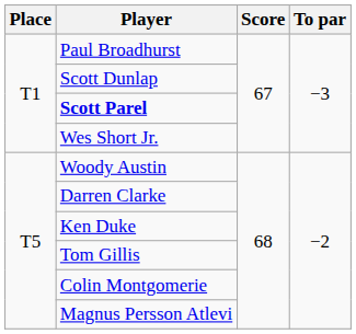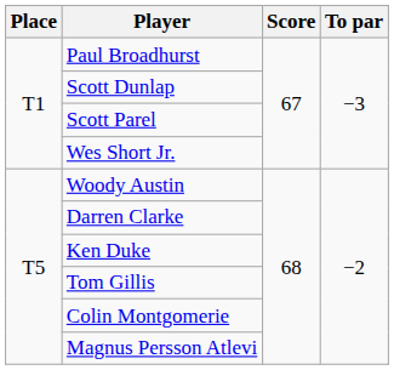Scott Parel | Player: bold -> normal
